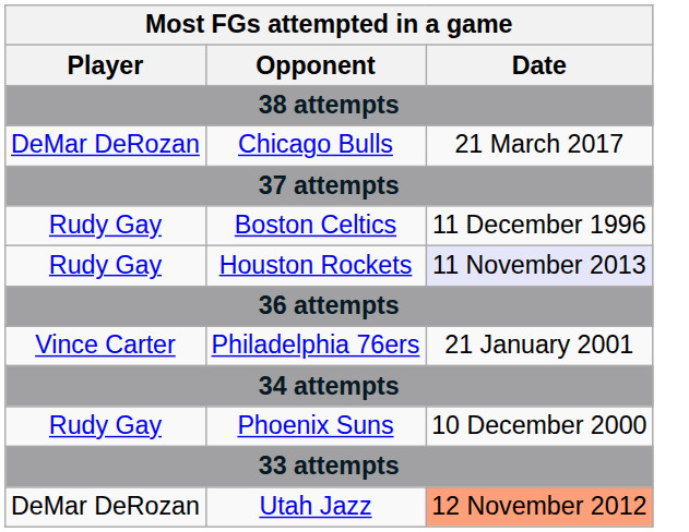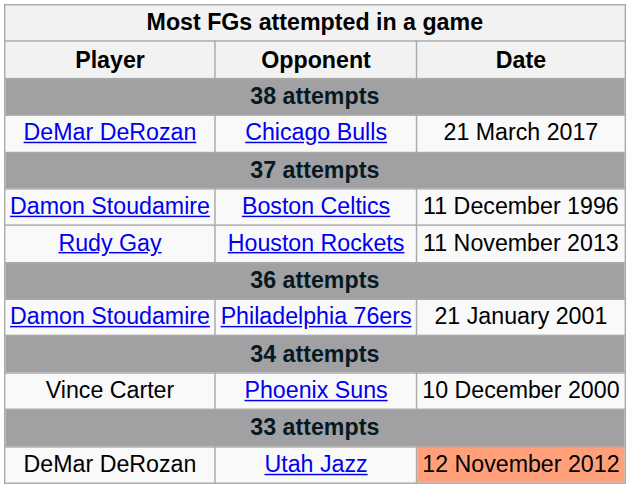Boston Celtics | Most FGs attempted in a game / Player: Rudy Gay -> Damon Stoudamire
Houston Rockets | Most FGs attempted in a game / Date: lavender background -> no background
Philadelphia 76ers | Most FGs attempted in a game / Player: Vince Carter -> Damon Stoudamire
Phoenix Suns | Most FGs attempted in a game / Player: Rudy Gay -> Vince Carter
